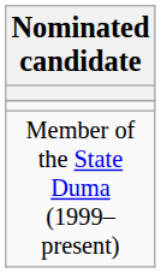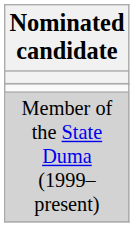row 4 | column 1: no background -> lightgrey background
